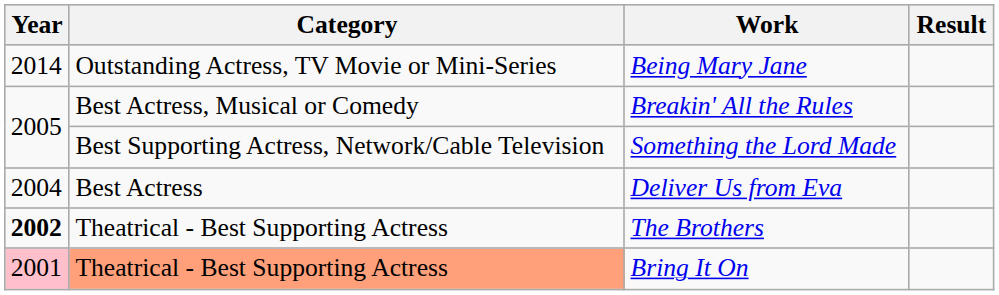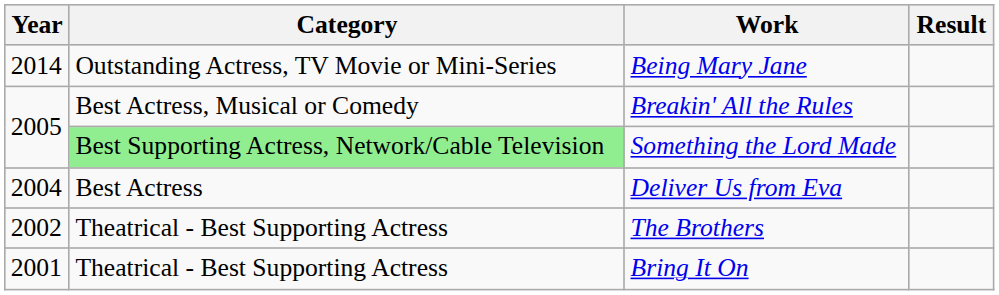Something the Lord Made | Category: no background -> lightgreen background
The Brothers | Year: bold -> normal
Bring It On | Year: pink background -> no background
Bring It On | Category: lightsalmon background -> no background
